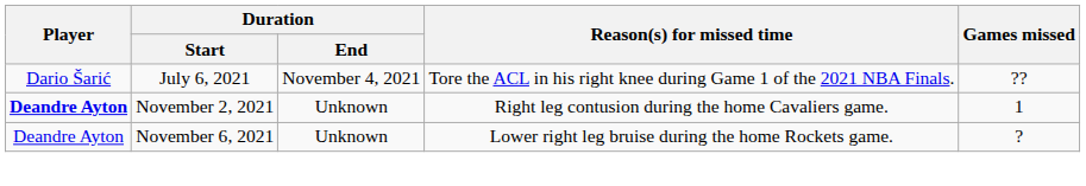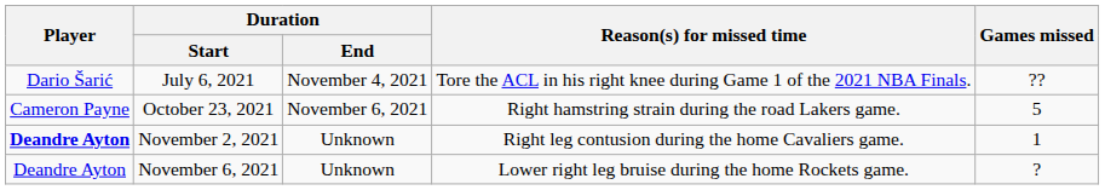+ row: Cameron Payne | October 23, 2021 | November 6, 2021 | Right hamstring strain during the road Lakers game. | 5
